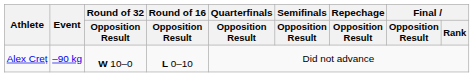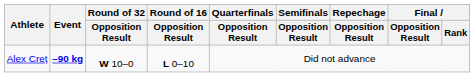Alex Creț | Event: normal -> bold
